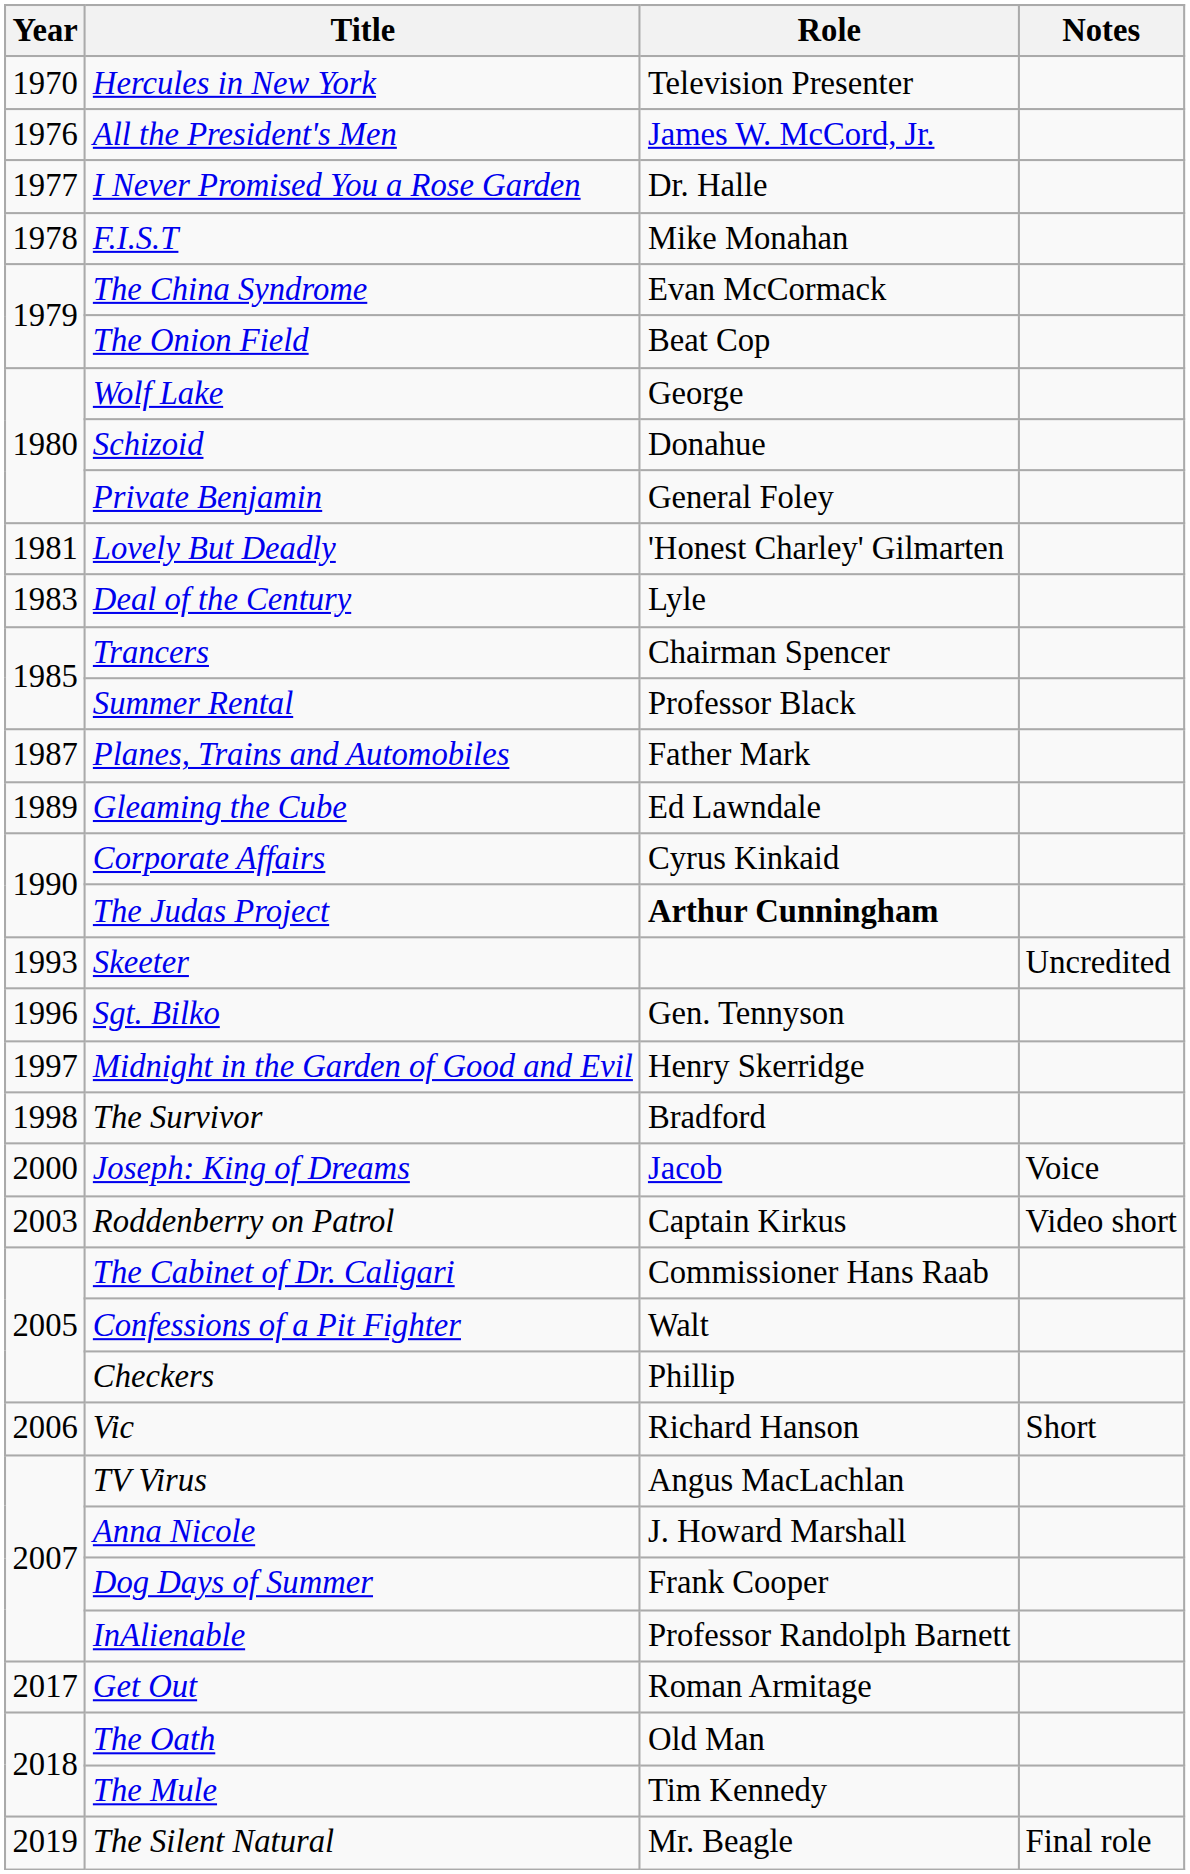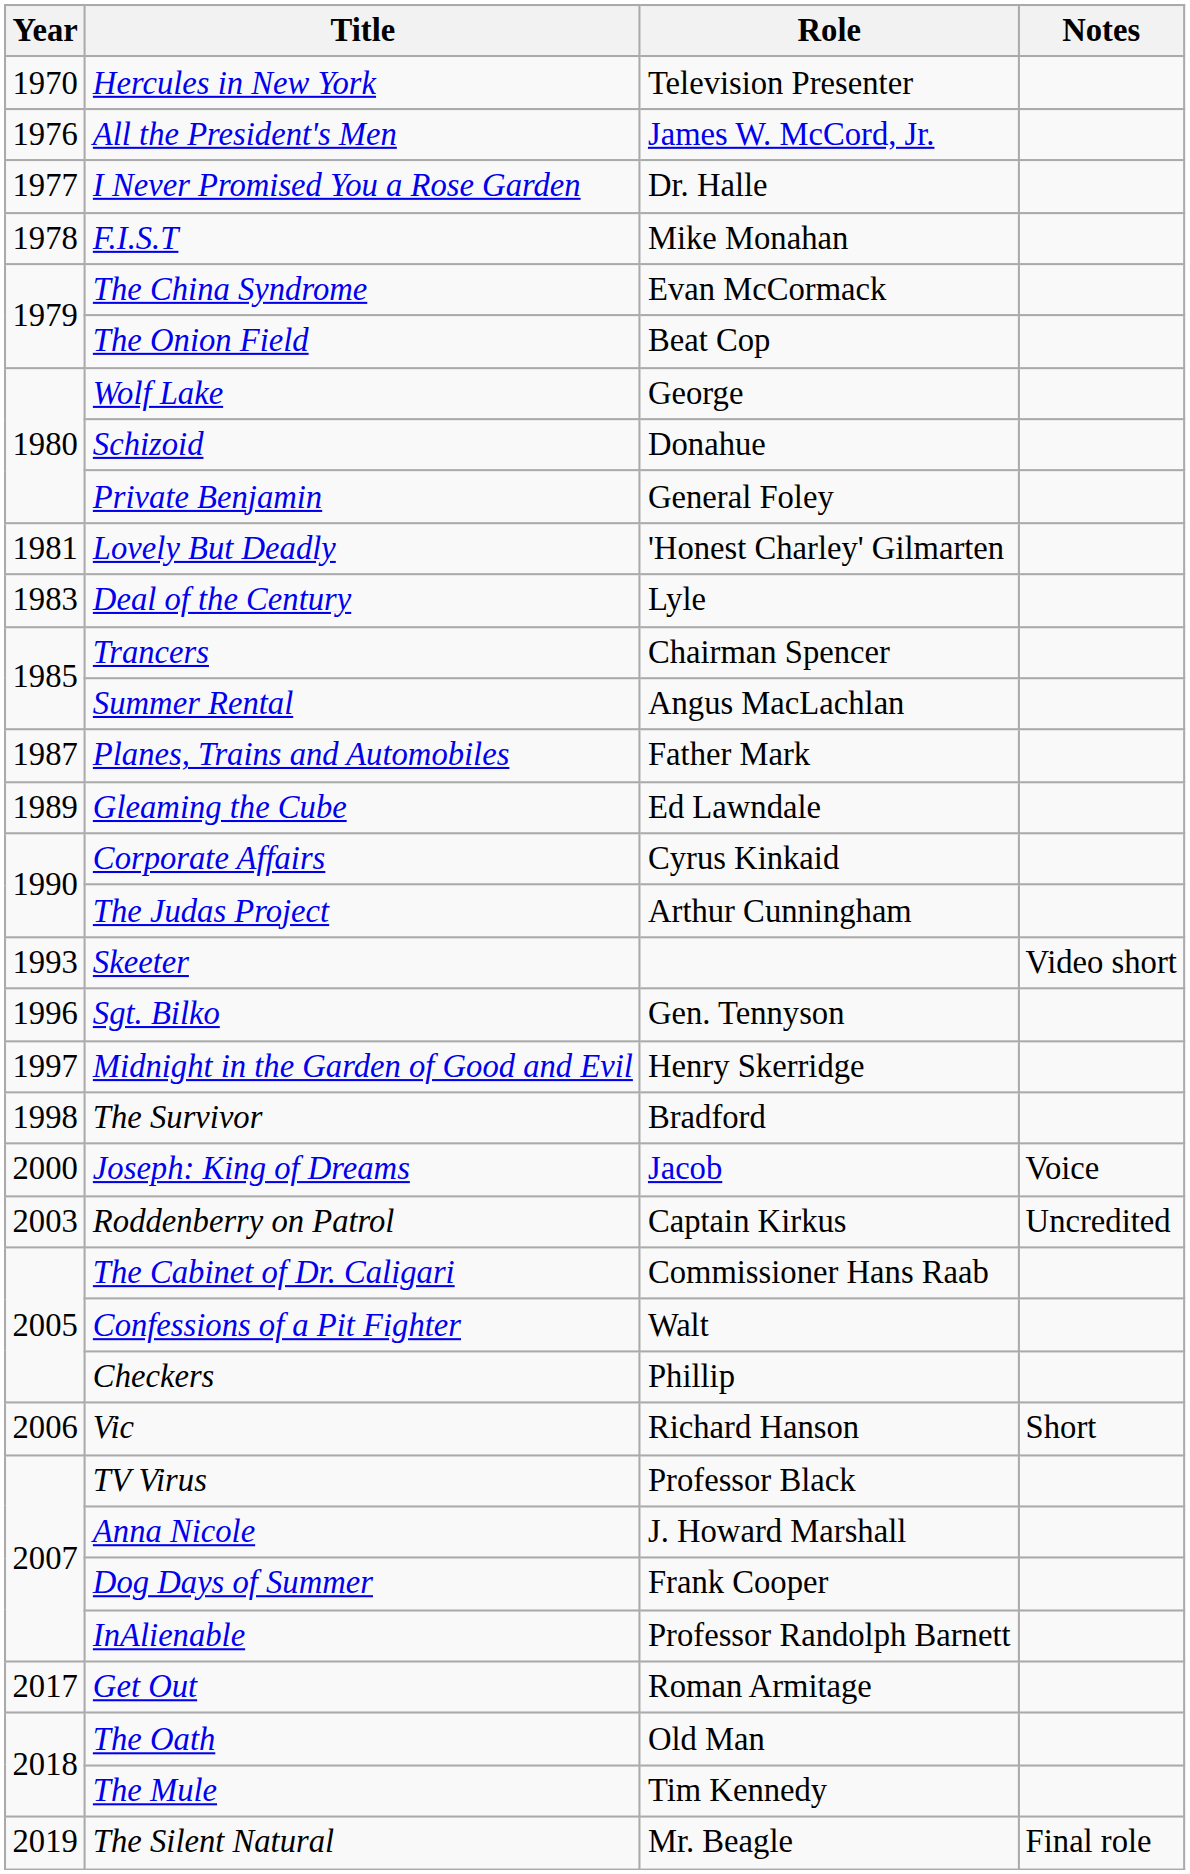Summer Rental | Role: Professor Black -> Angus MacLachlan
The Judas Project | Role: bold -> normal
Skeeter | Notes: Uncredited -> Video short
Roddenberry on Patrol | Notes: Video short -> Uncredited
TV Virus | Role: Angus MacLachlan -> Professor Black
